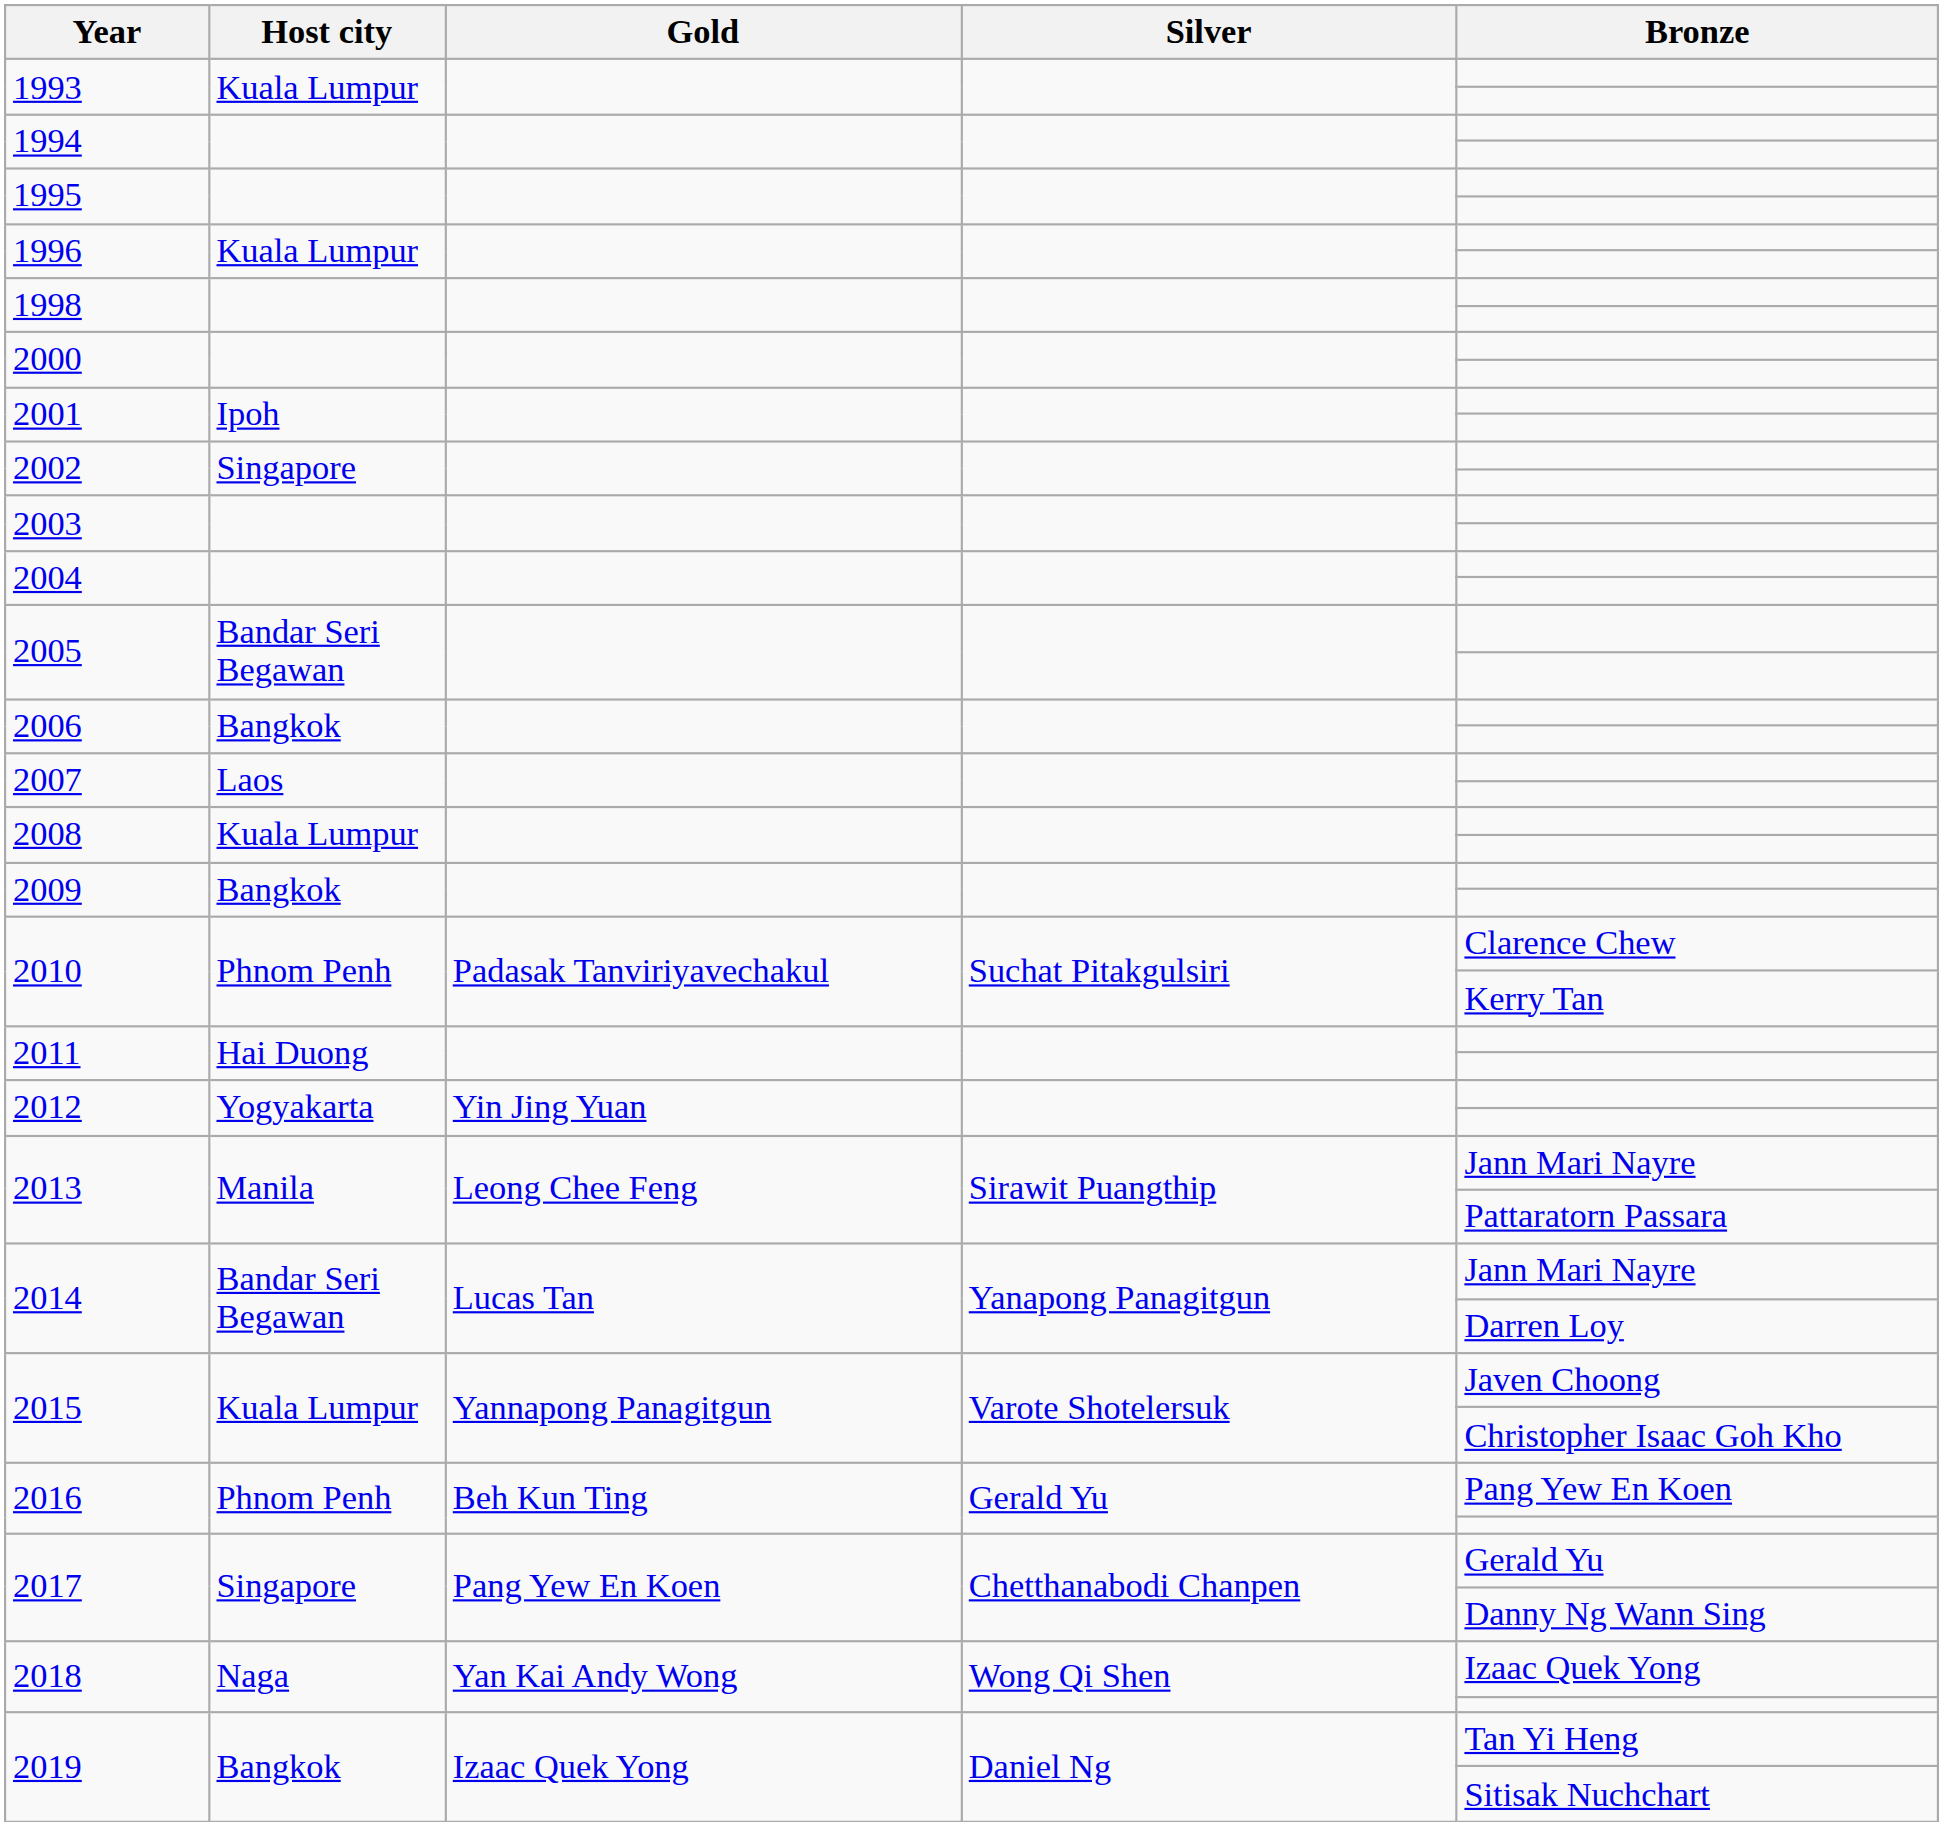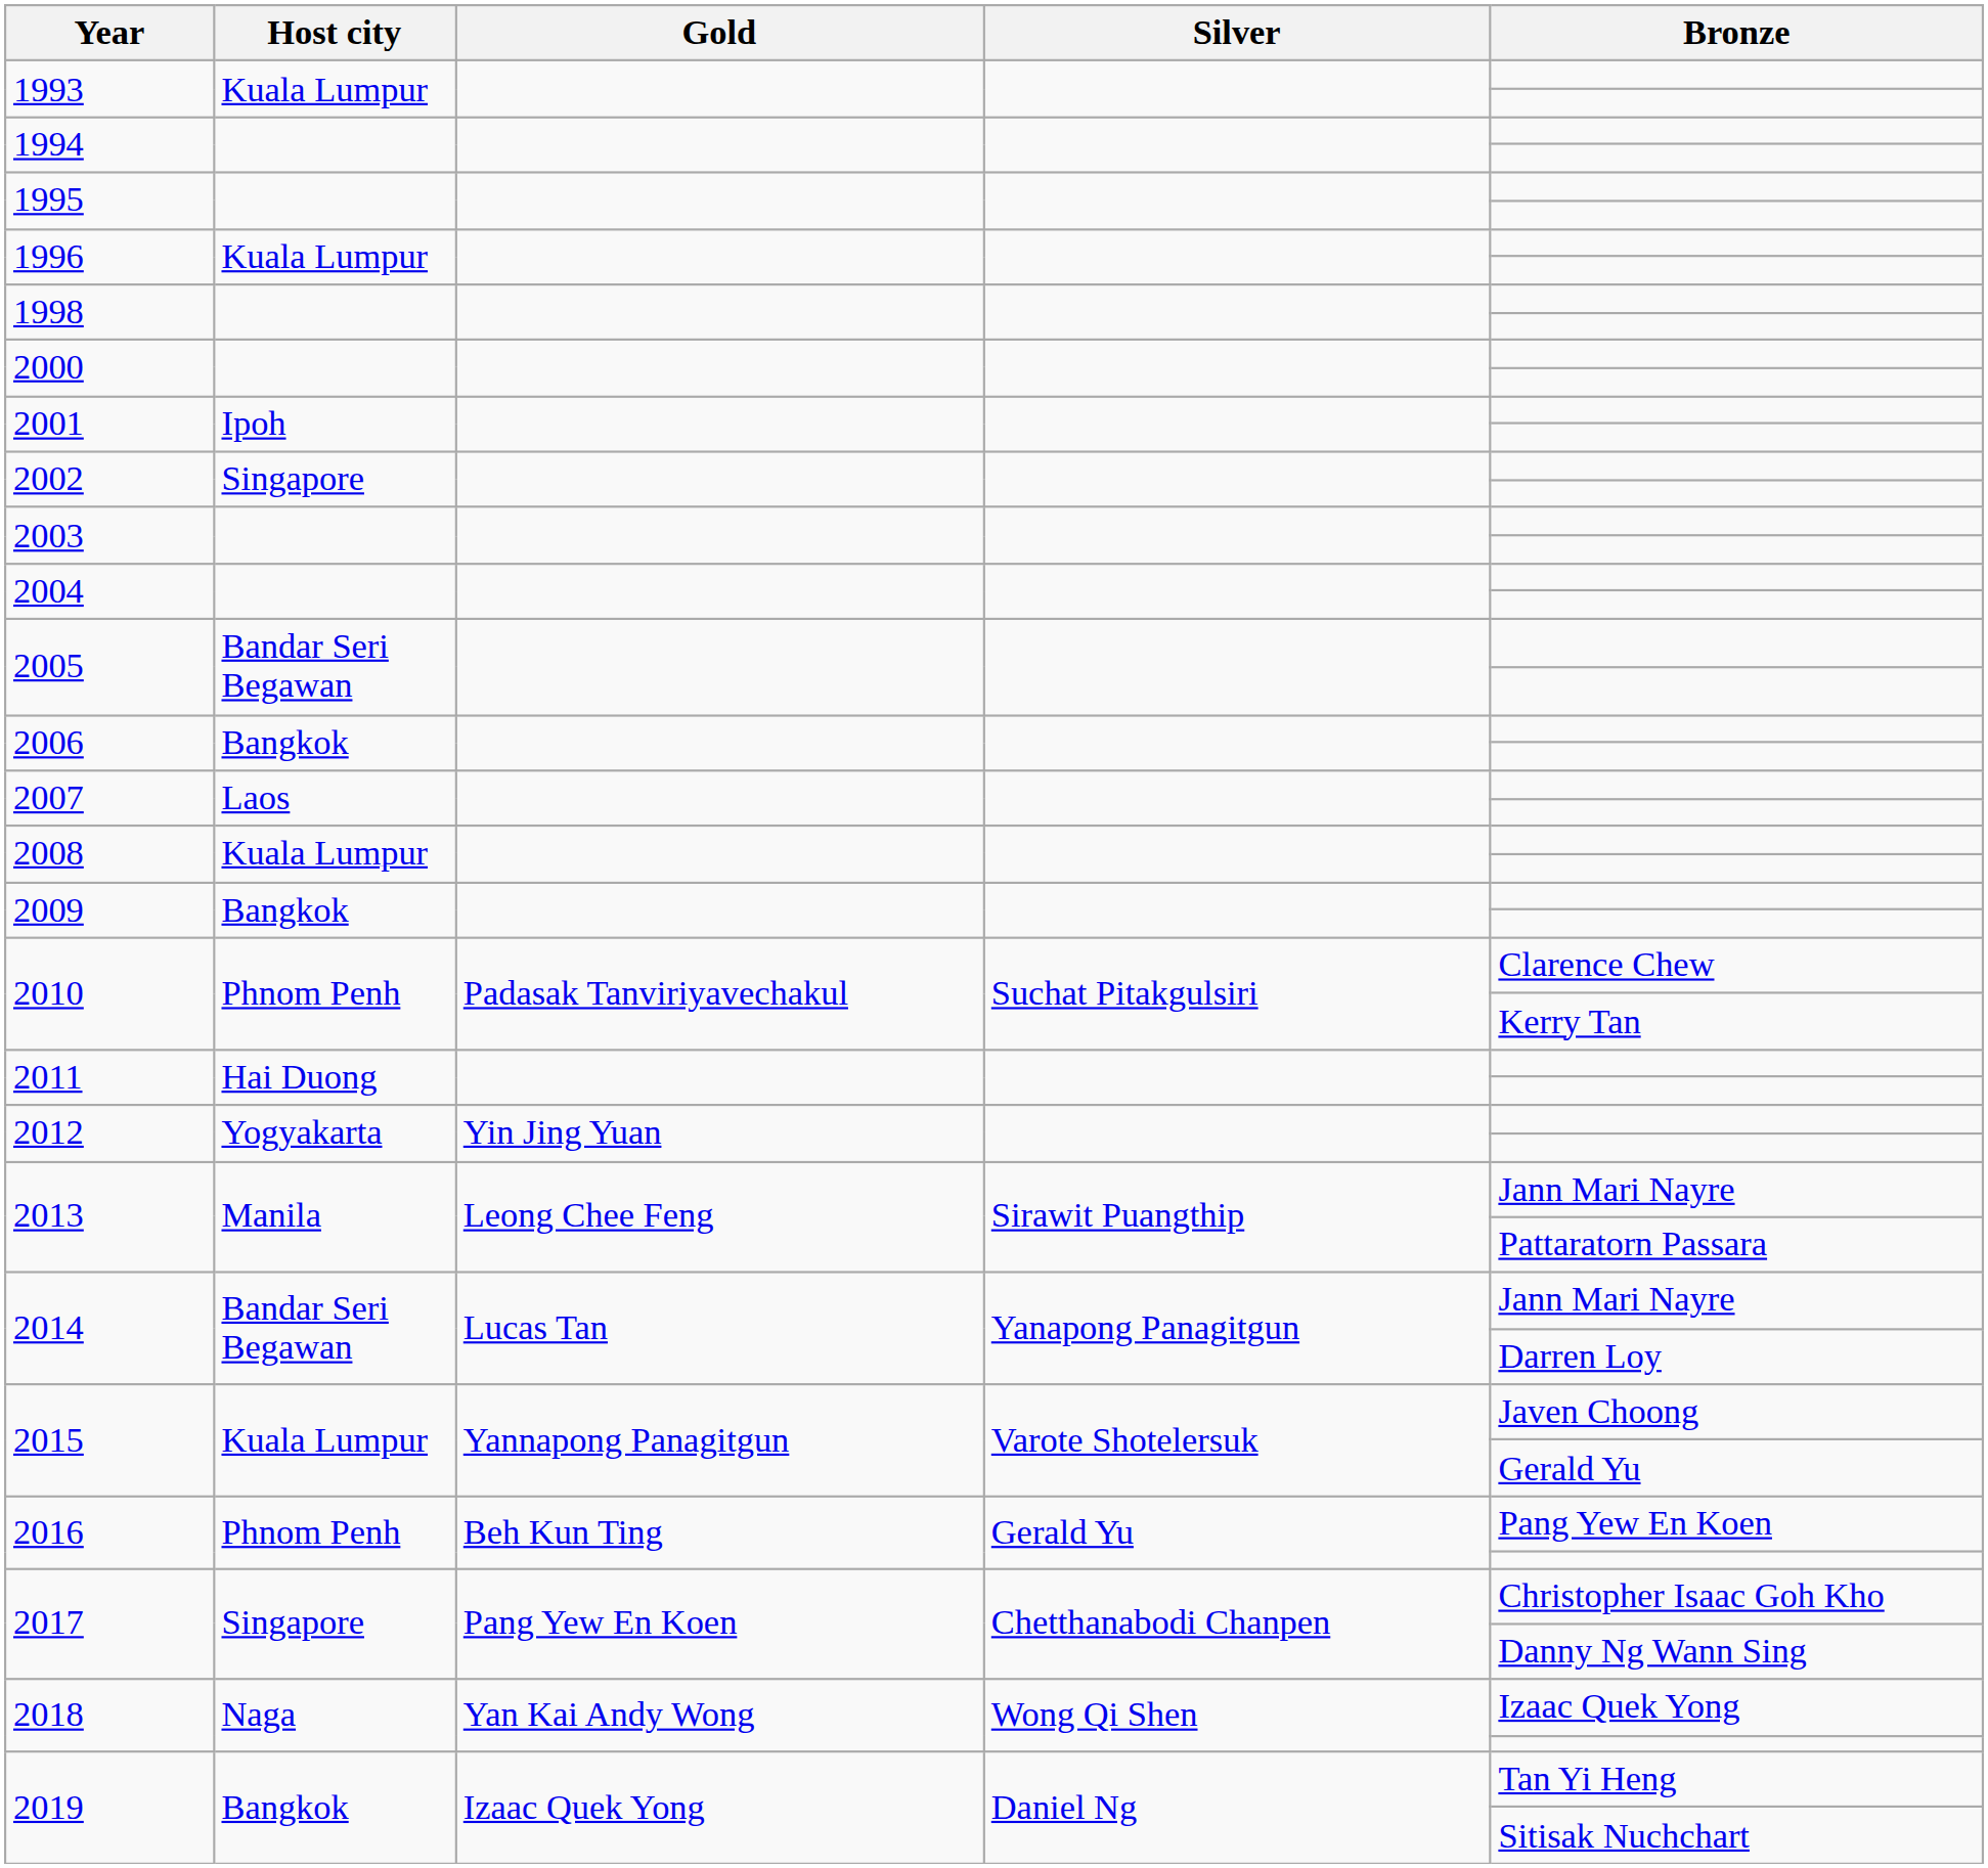row 43 | Bronze: Christopher Isaac Goh Kho -> Gerald Yu
row 46 | Bronze: Gerald Yu -> Christopher Isaac Goh Kho
